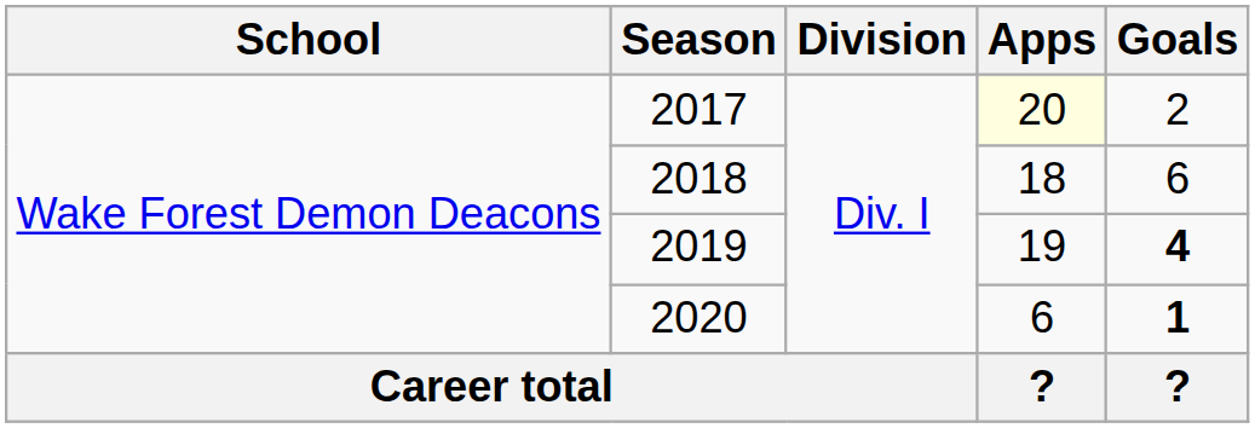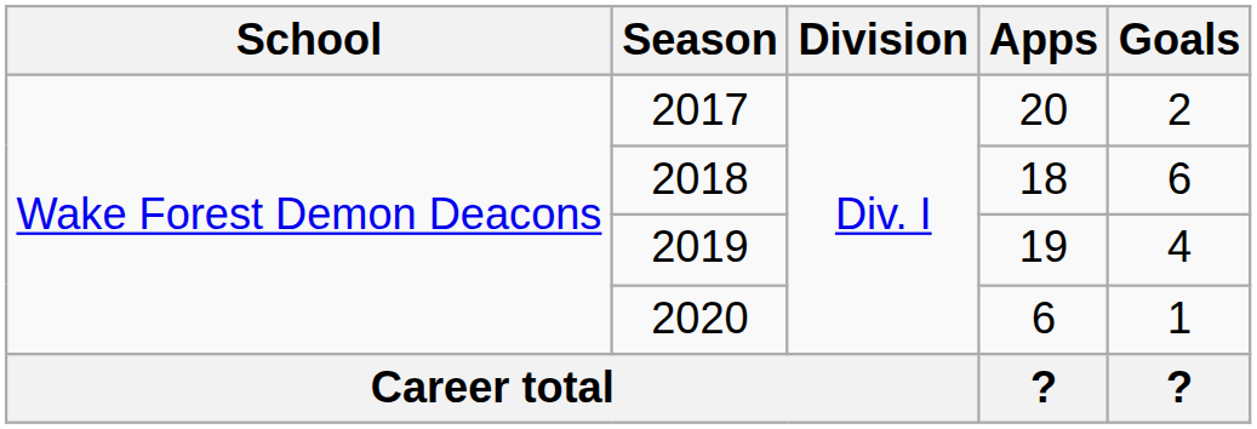2017 | Apps: lightyellow background -> no background
2019 | Goals: bold -> normal
2020 | Goals: bold -> normal
